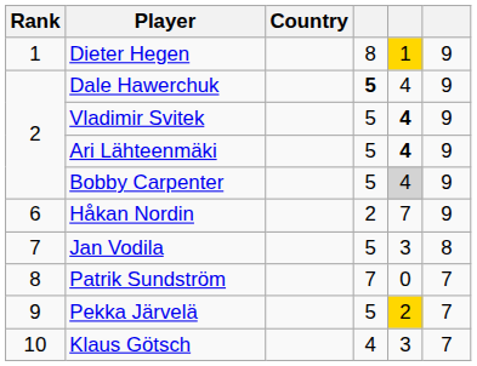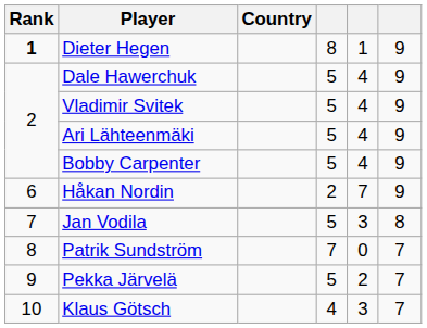Dieter Hegen | Rank: normal -> bold
Dieter Hegen | column 5: gold background -> no background
Dale Hawerchuk | column 4: bold -> normal
Vladimir Svitek | column 5: bold -> normal
Ari Lähteenmäki | column 5: bold -> normal
Bobby Carpenter | column 5: lightgrey background -> no background
Pekka Järvelä | column 5: gold background -> no background
